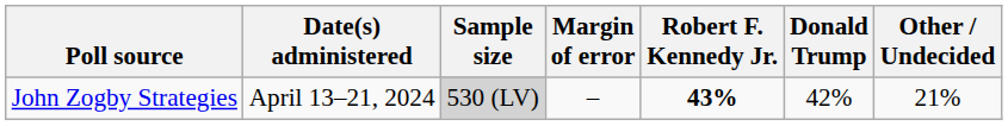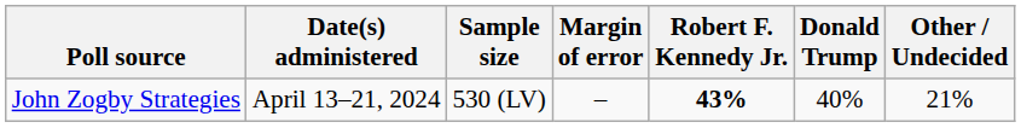John Zogby Strategies | Sample size: lightgrey background -> no background
John Zogby Strategies | Donald Trump: 42% -> 40%
